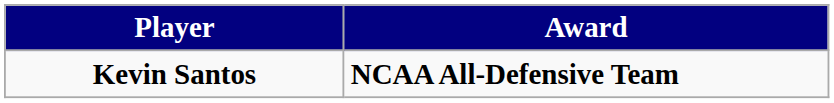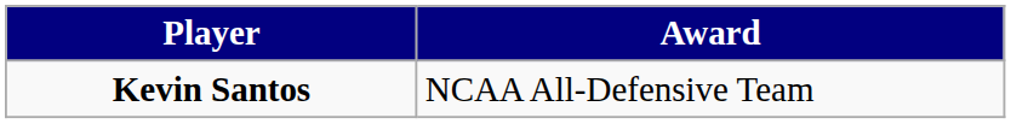row 2 | Award: bold -> normal
